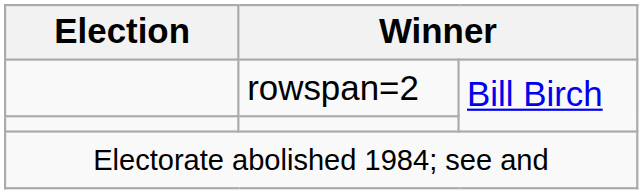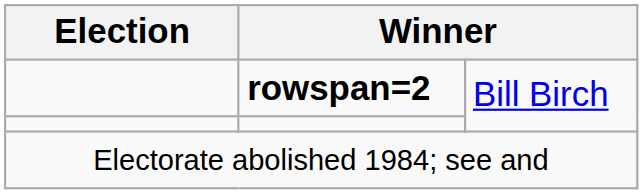rowspan=2 | column 2: normal -> bold
